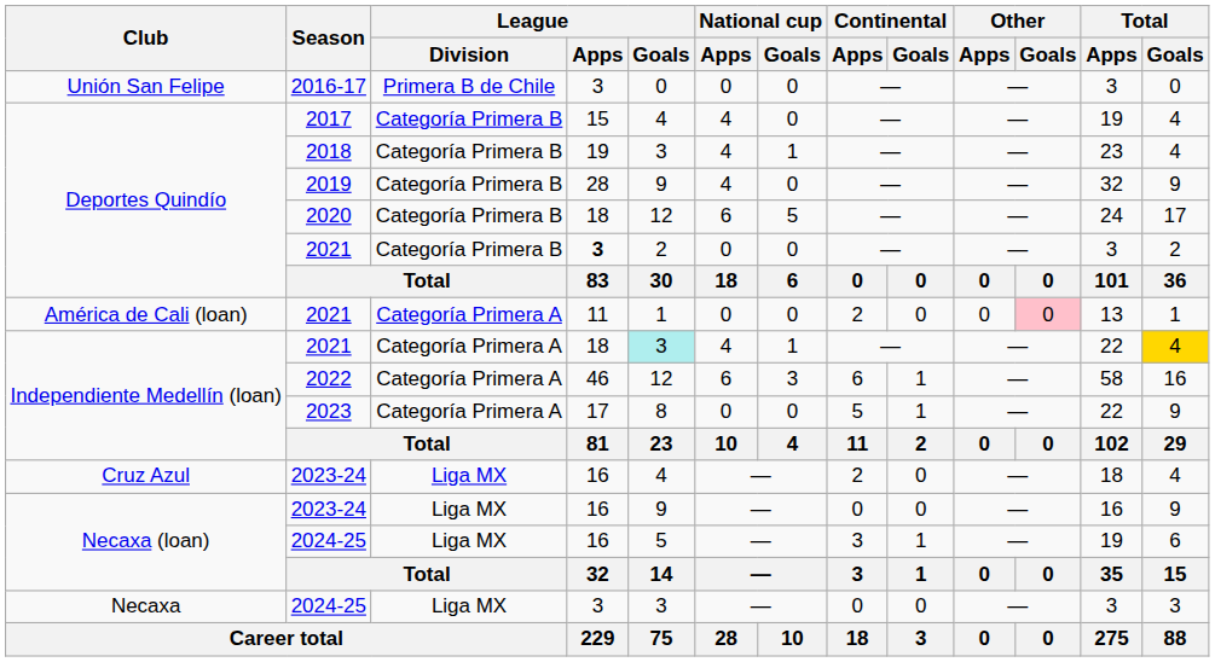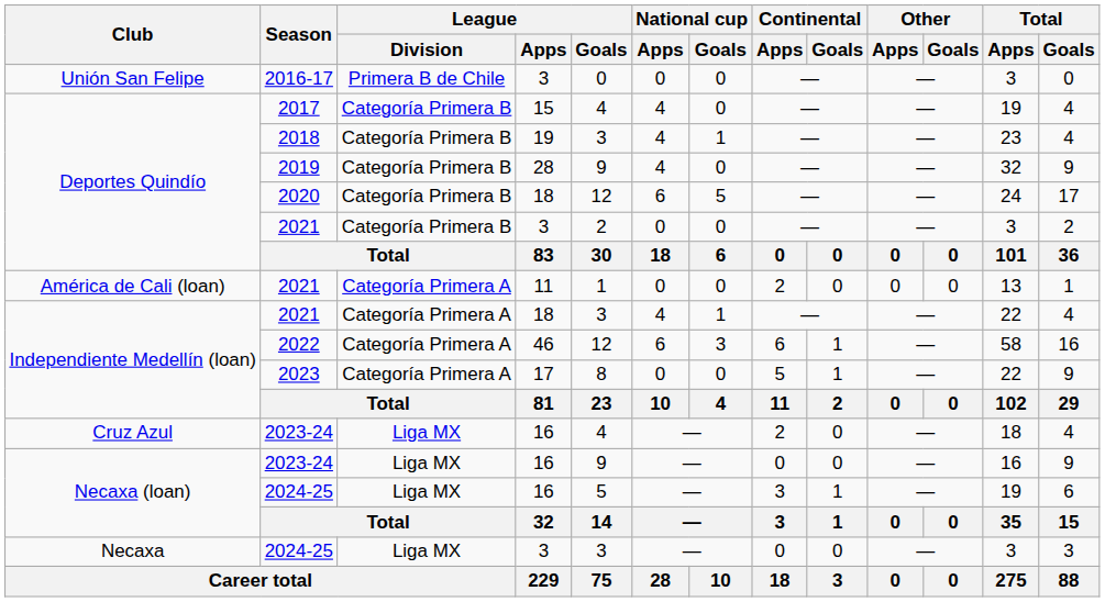Deportes Quindío / 2021 | League / Apps: bold -> normal
América de Cali (loan) / 2021 | Other / Goals: pink background -> no background
Independiente Medellín (loan) / 2021 | League / Goals: paleturquoise background -> no background
Independiente Medellín (loan) / 2021 | Total / Goals: gold background -> no background
